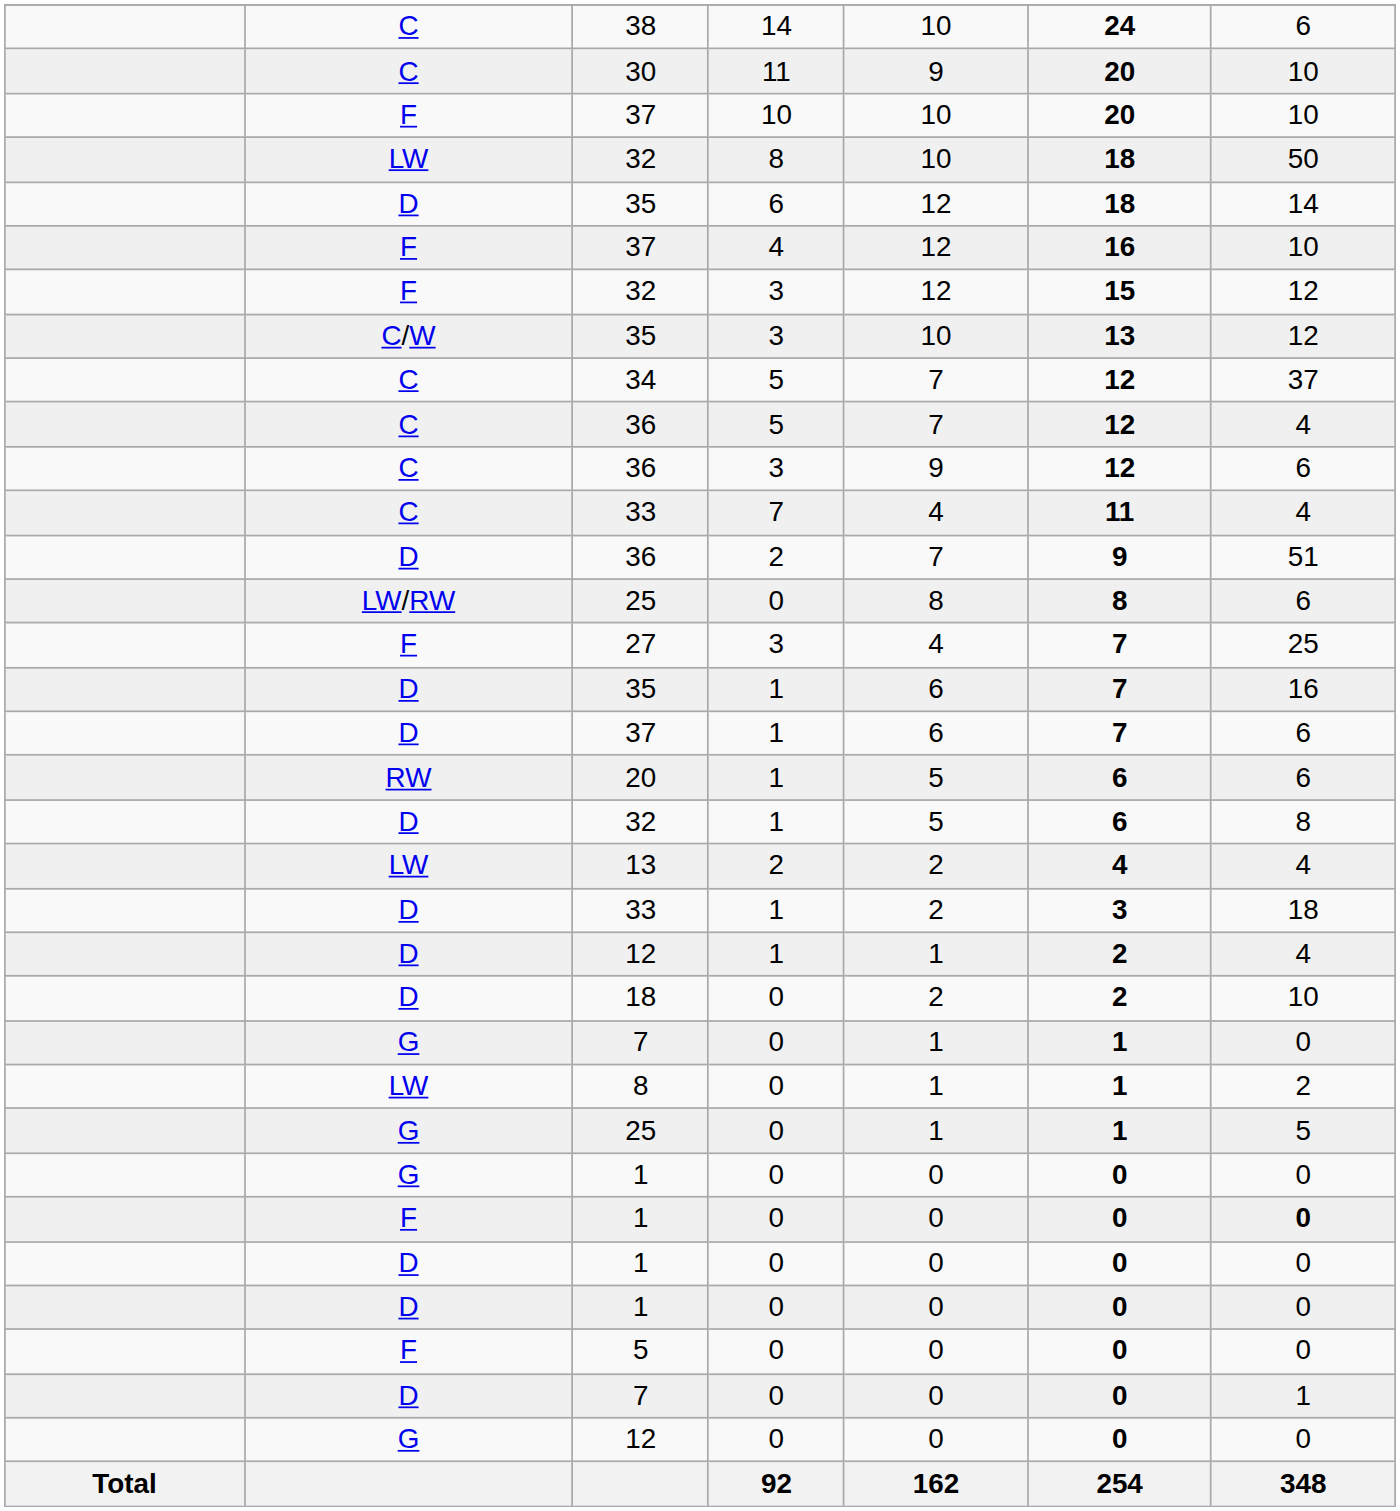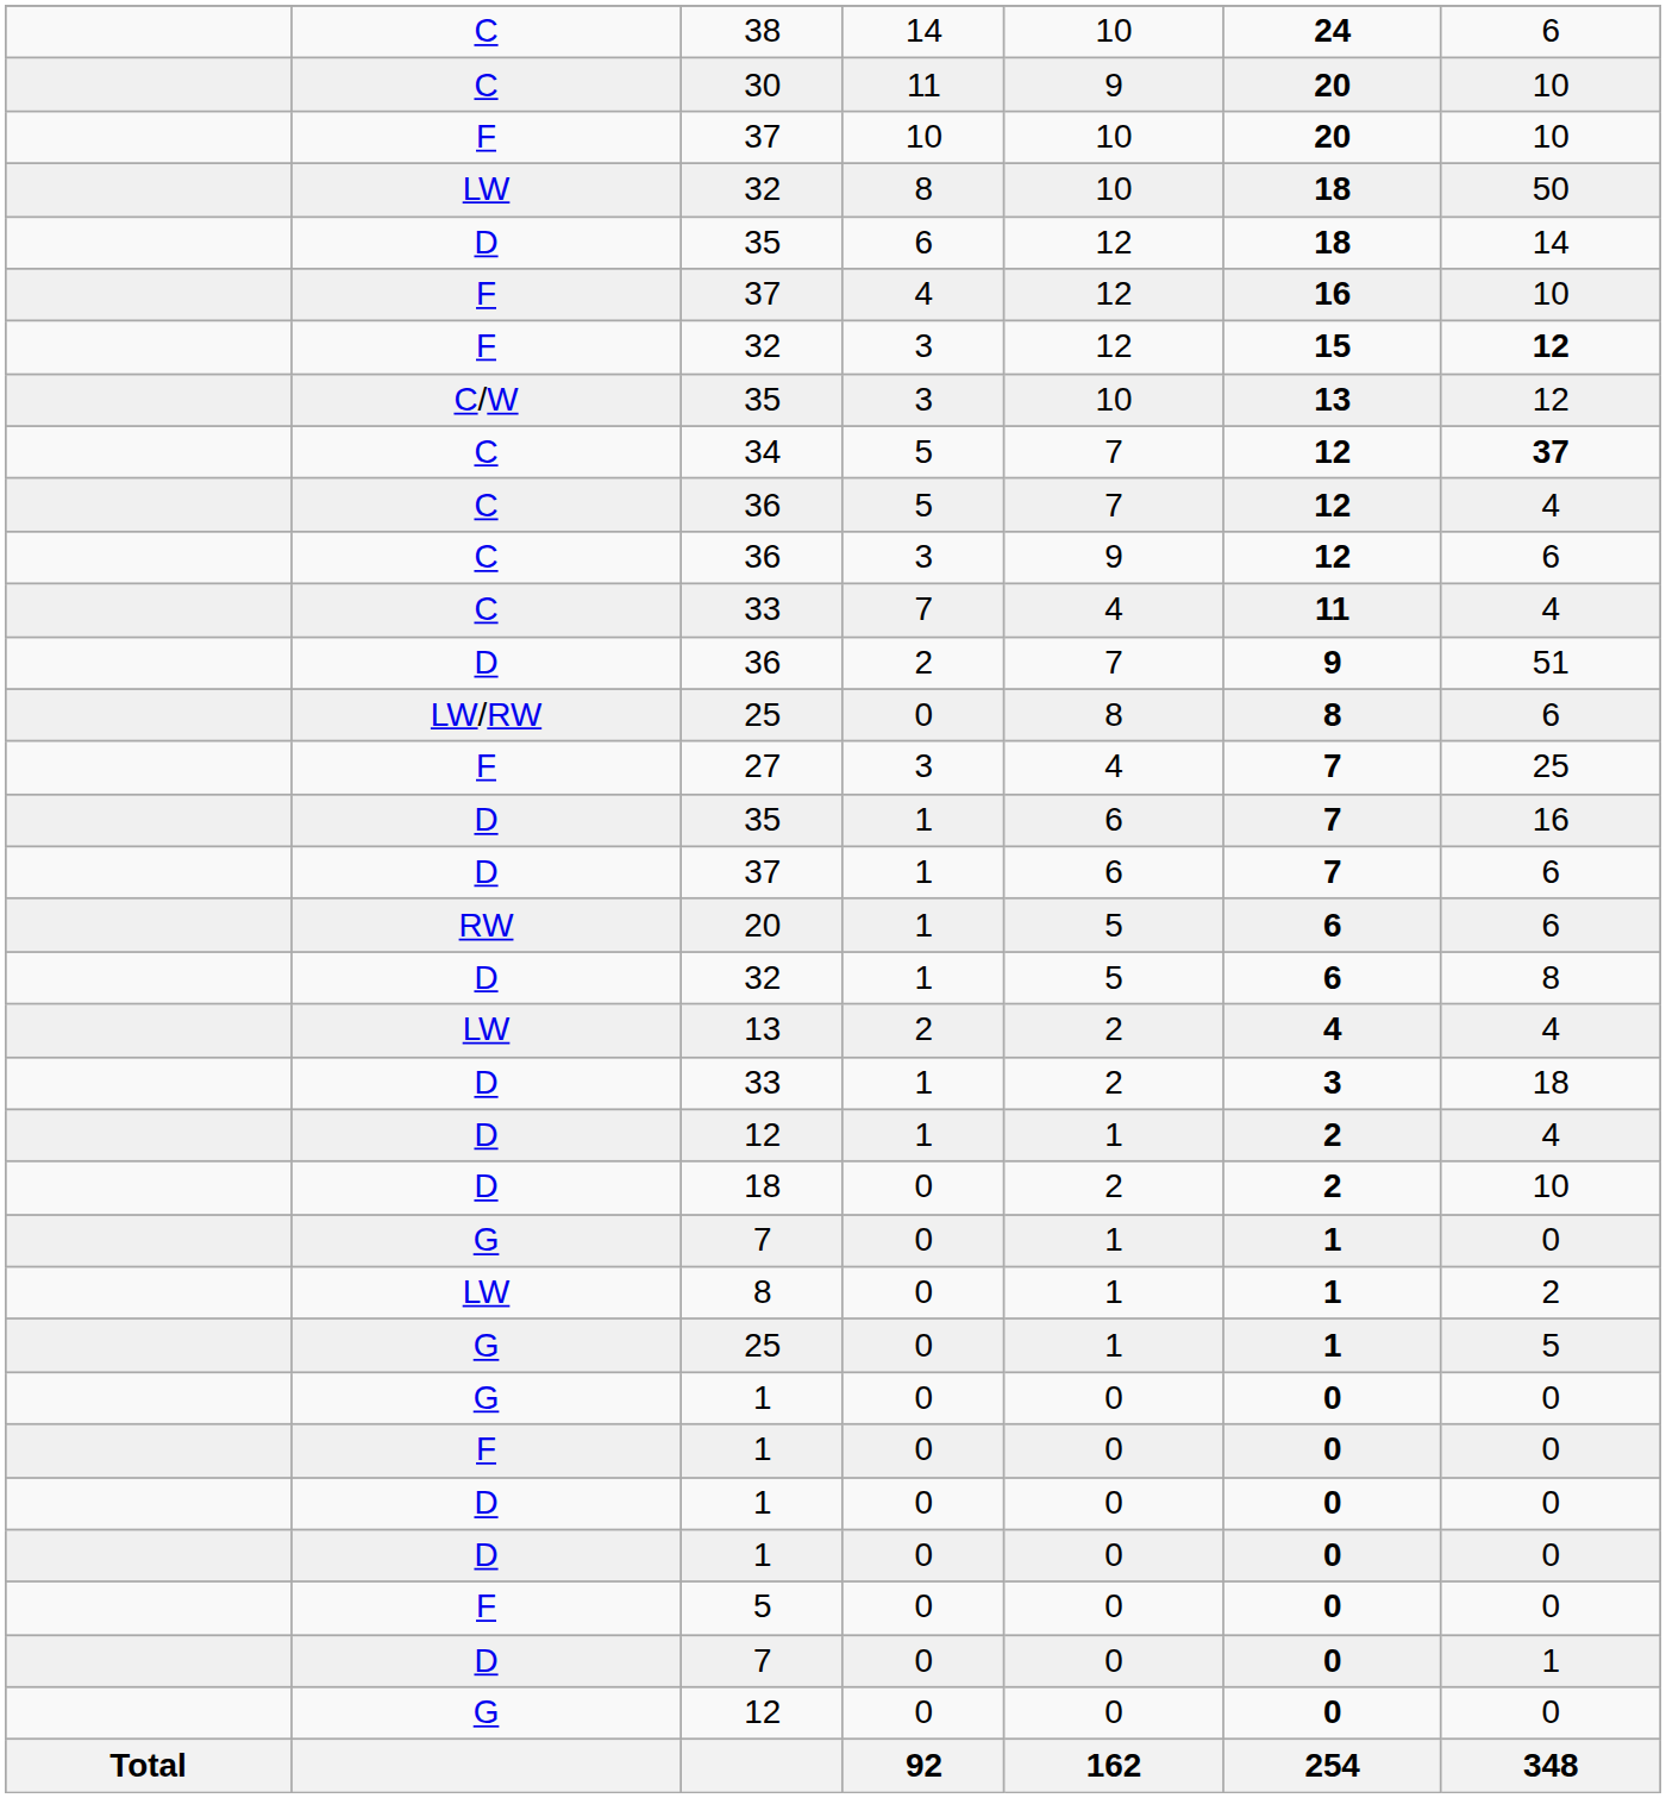F / 32 | column 7: normal -> bold
34 | column 7: normal -> bold
F / 1 | column 7: bold -> normal
